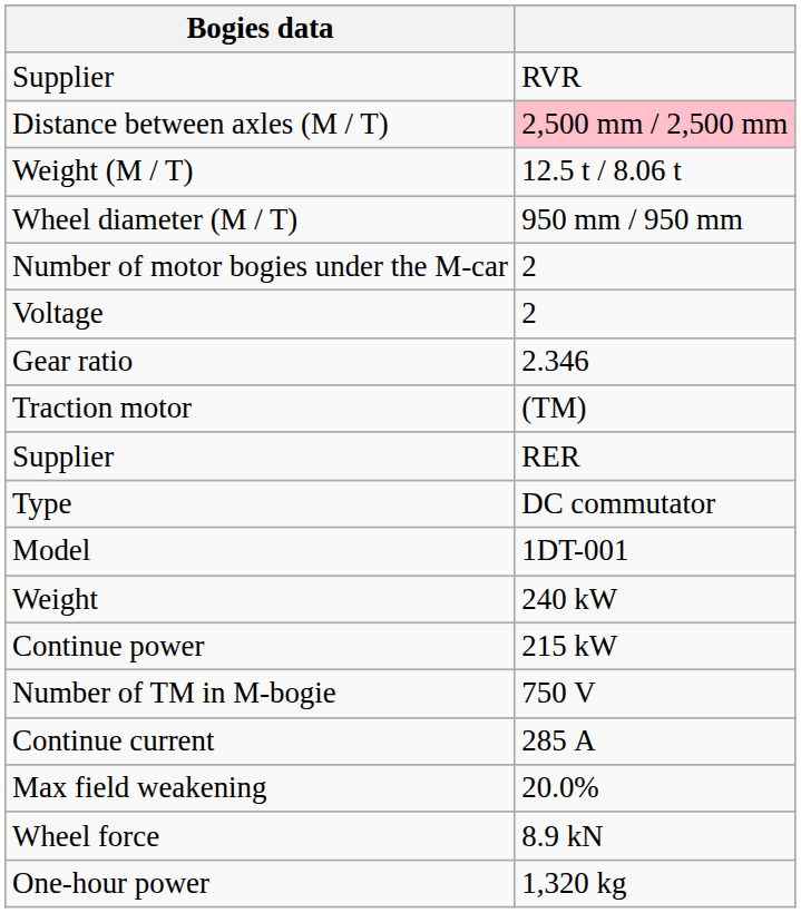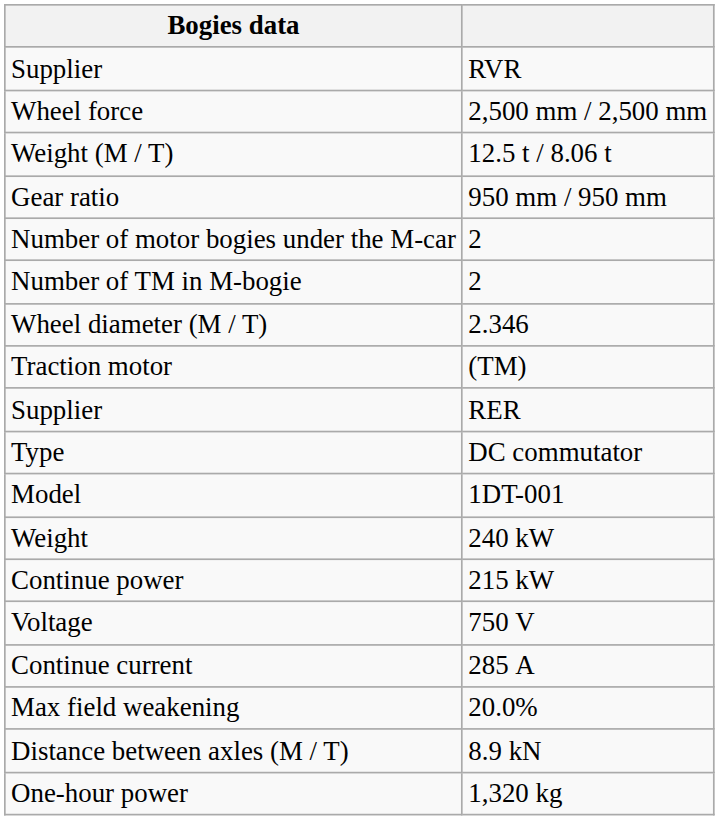row 3 | Bogies data: Distance between axles (M / T) -> Wheel force
row 3 | column 2: pink background -> no background
row 5 | Bogies data: Wheel diameter (M / T) -> Gear ratio
row 7 | Bogies data: Voltage -> Number of TM in M-bogie
row 8 | Bogies data: Gear ratio -> Wheel diameter (M / T)
row 15 | Bogies data: Number of TM in M-bogie -> Voltage
row 18 | Bogies data: Wheel force -> Distance between axles (M / T)
